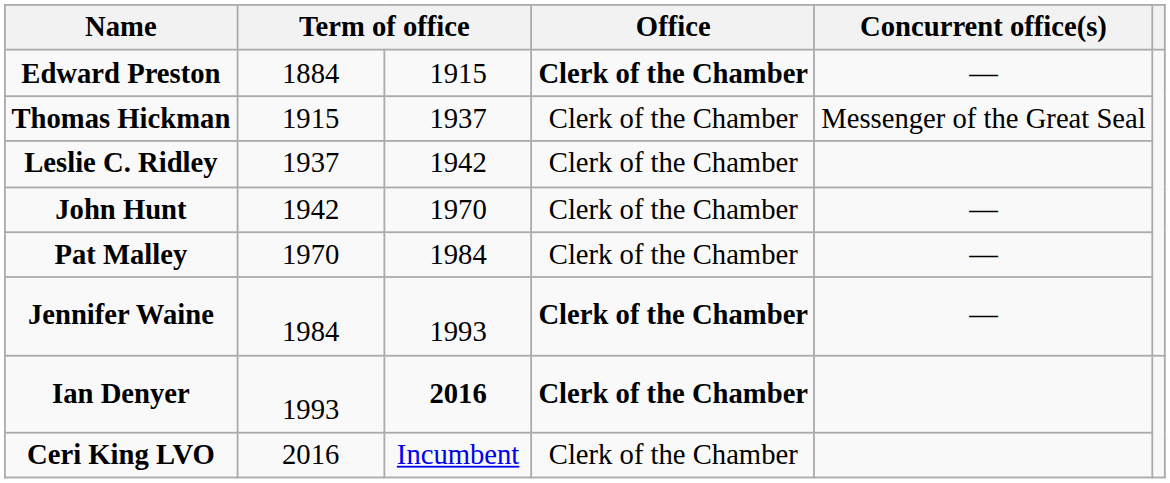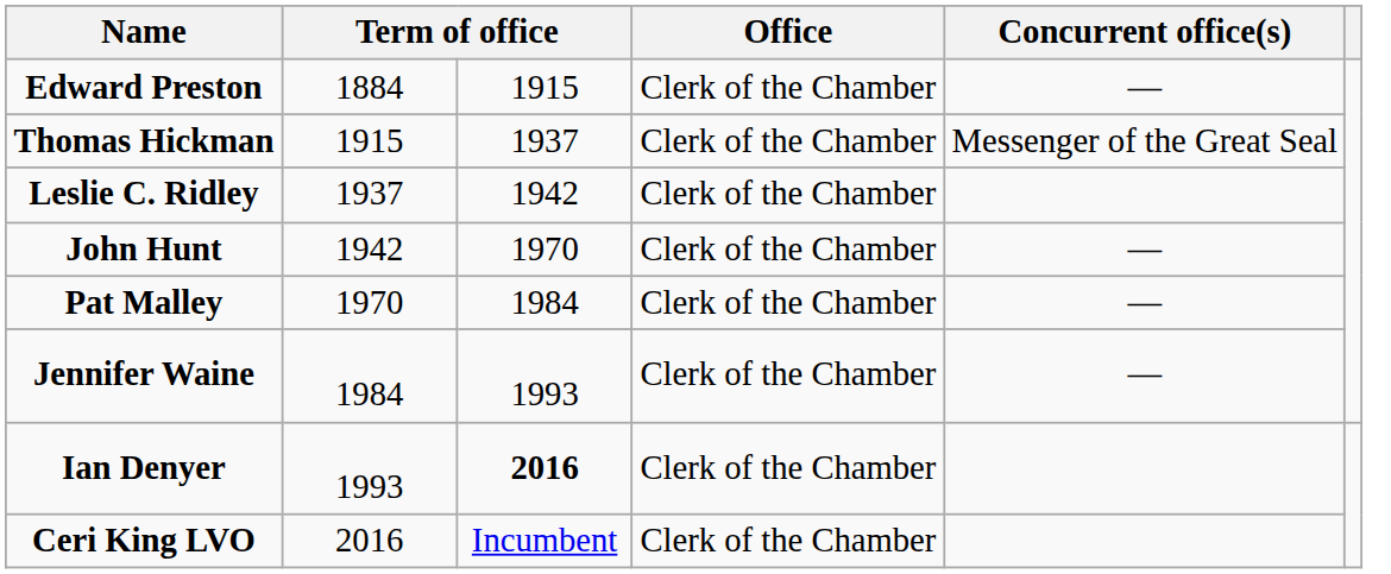Edward Preston | Office: bold -> normal
Jennifer Waine | Office: bold -> normal
Ian Denyer | Office: bold -> normal
